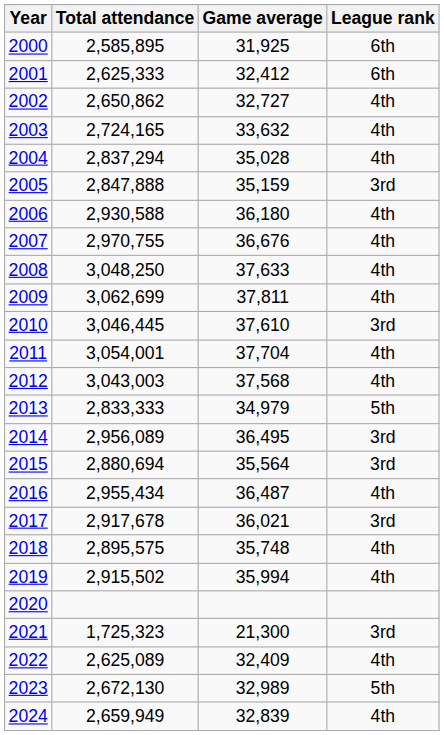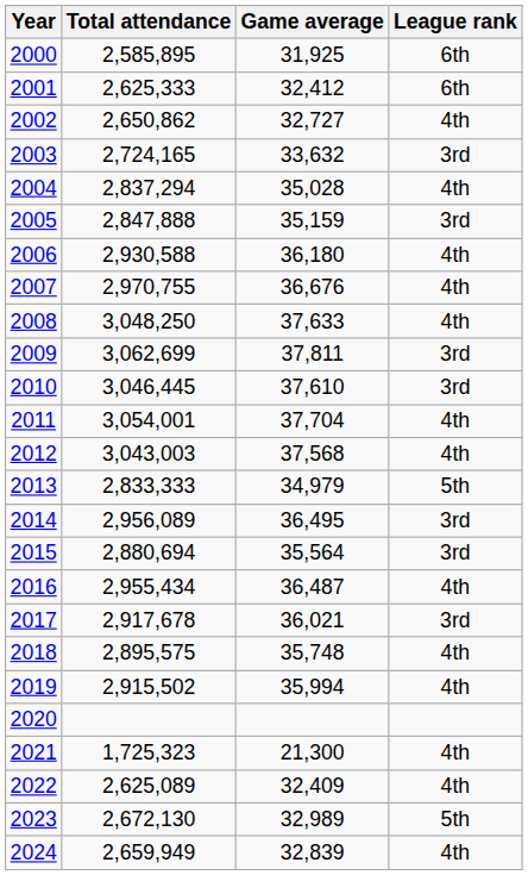2003 | League rank: 4th -> 3rd
2009 | League rank: 4th -> 3rd
2021 | League rank: 3rd -> 4th
